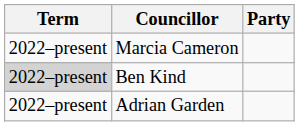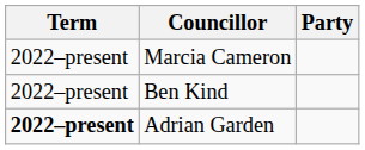Ben Kind | Term: lightgrey background -> no background
Adrian Garden | Term: normal -> bold
